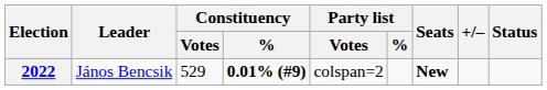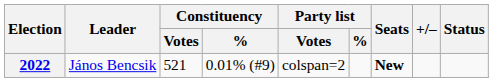2022 | Constituency / Votes: 529 -> 521
2022 | Constituency / %: bold -> normal
